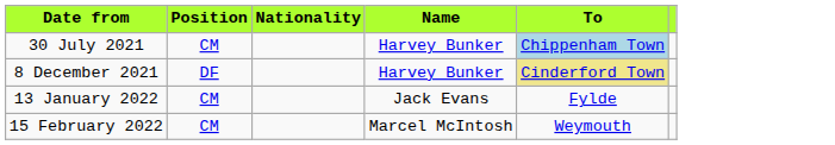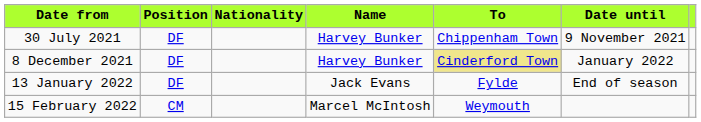+ column: Date until | 9 November 2021 | January 2022 | End of season
30 July 2021 | Position: CM -> DF
30 July 2021 | To: lightblue background -> no background
13 January 2022 | Position: CM -> DF
